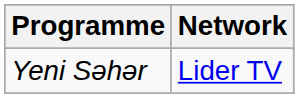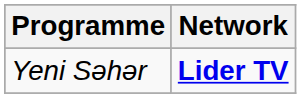Yeni Səhər | Network: normal -> bold
